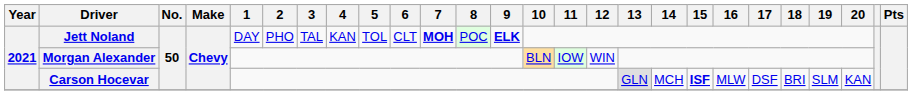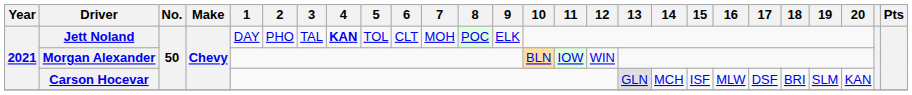Jett Noland | 4: normal -> bold
Jett Noland | 7: bold -> normal
Jett Noland | 9: bold -> normal
Carson Hocevar | 15: bold -> normal
